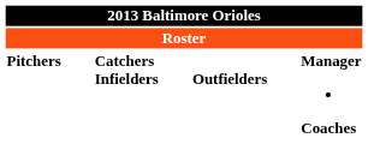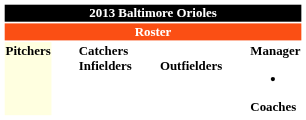Pitchers | column 1: no background -> lightyellow background
